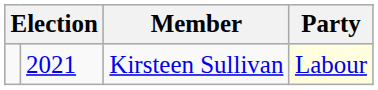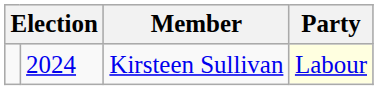Kirsteen Sullivan | column 2: 2021 -> 2024
